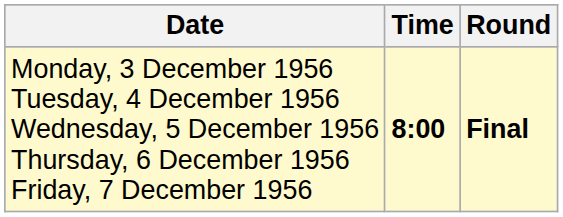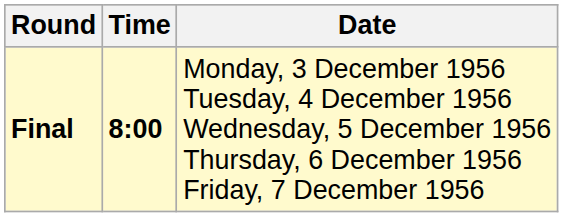columns swapped: Date <-> Round
